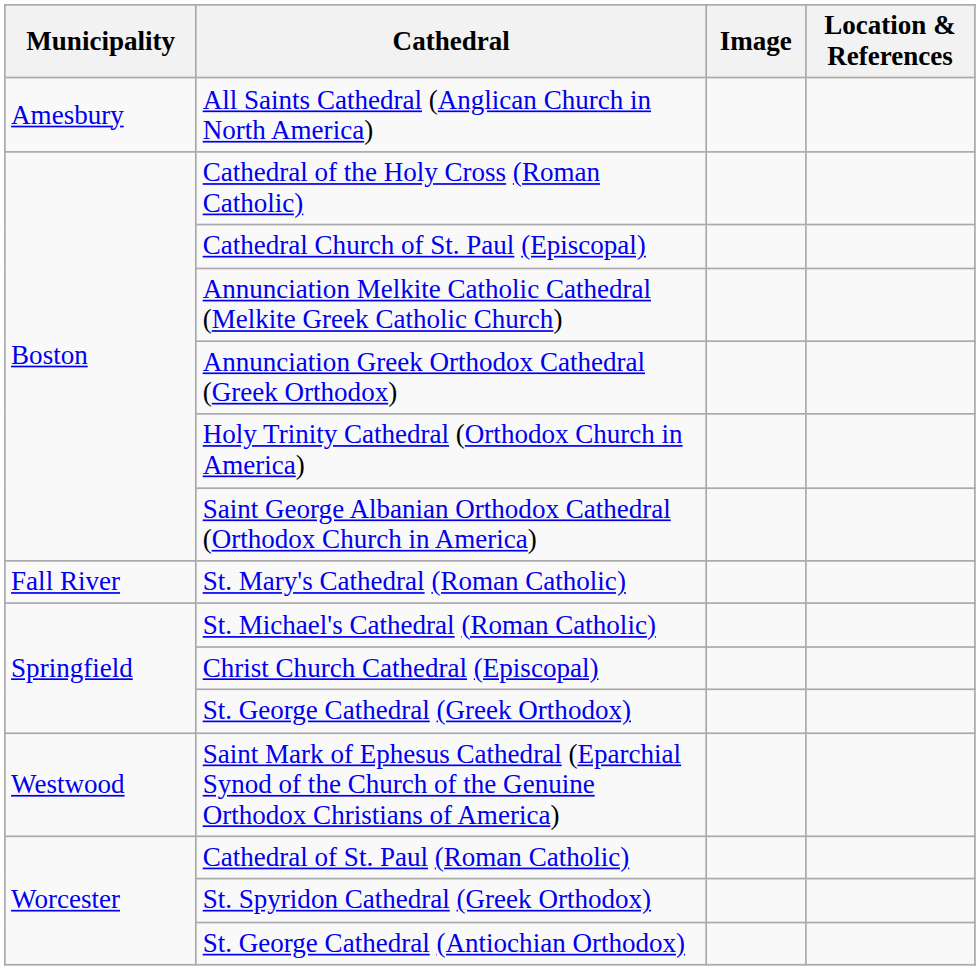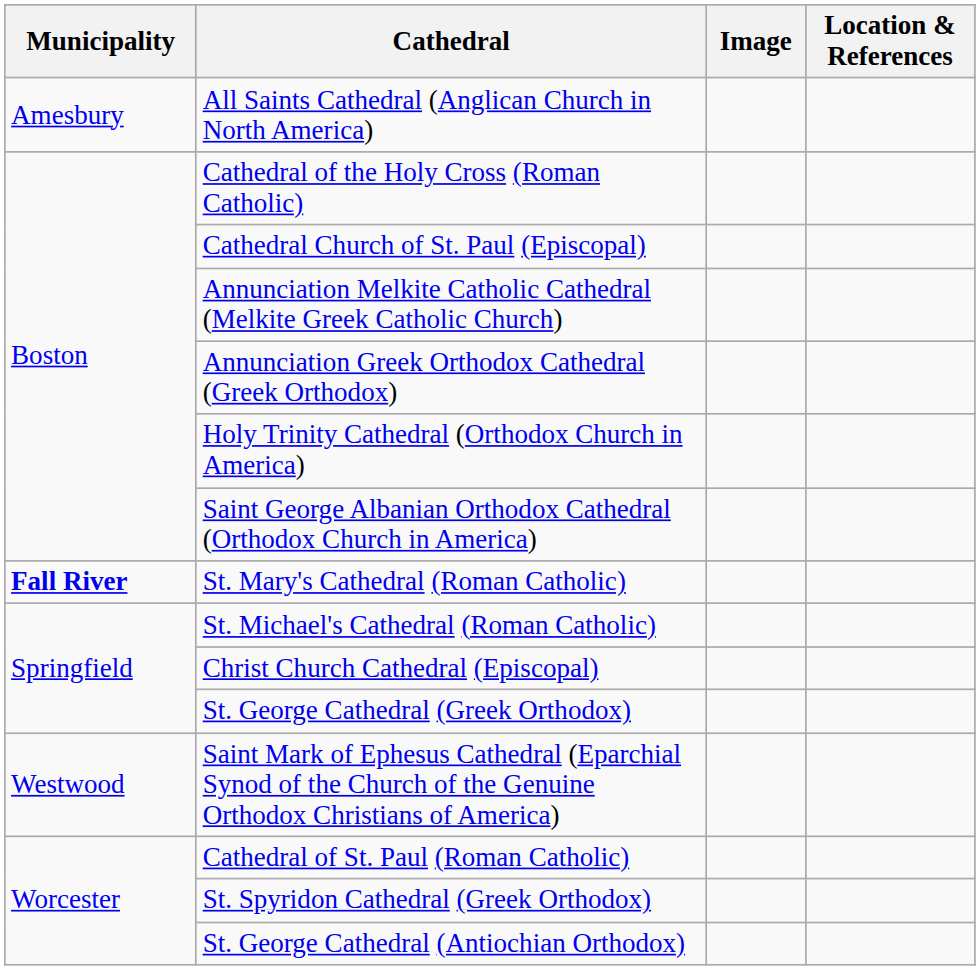St. Mary's Cathedral (Roman Catholic) | Municipality: normal -> bold
